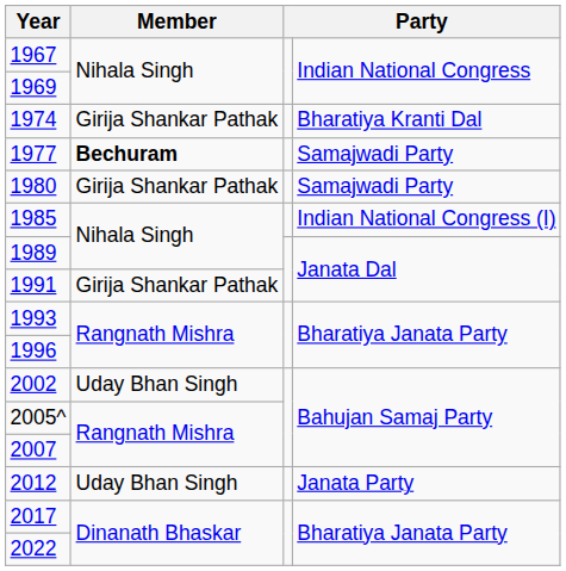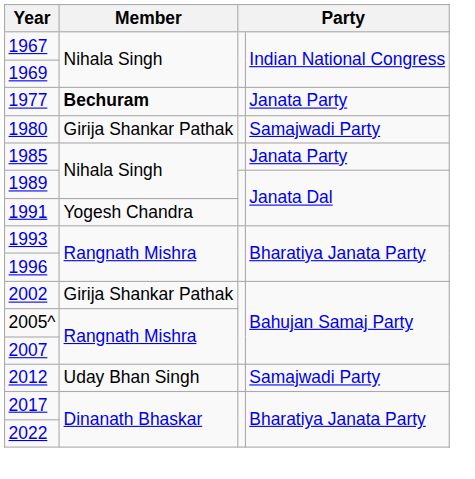- row: 1974 | Girija Shankar Pathak | Bharatiya Kranti Dal
1977 | column 4: Samajwadi Party -> Janata Party
1985 | column 4: Indian National Congress (I) -> Janata Party
1991 | Member: Girija Shankar Pathak -> Yogesh Chandra
2002 | Member: Uday Bhan Singh -> Girija Shankar Pathak
2012 | column 4: Janata Party -> Samajwadi Party
